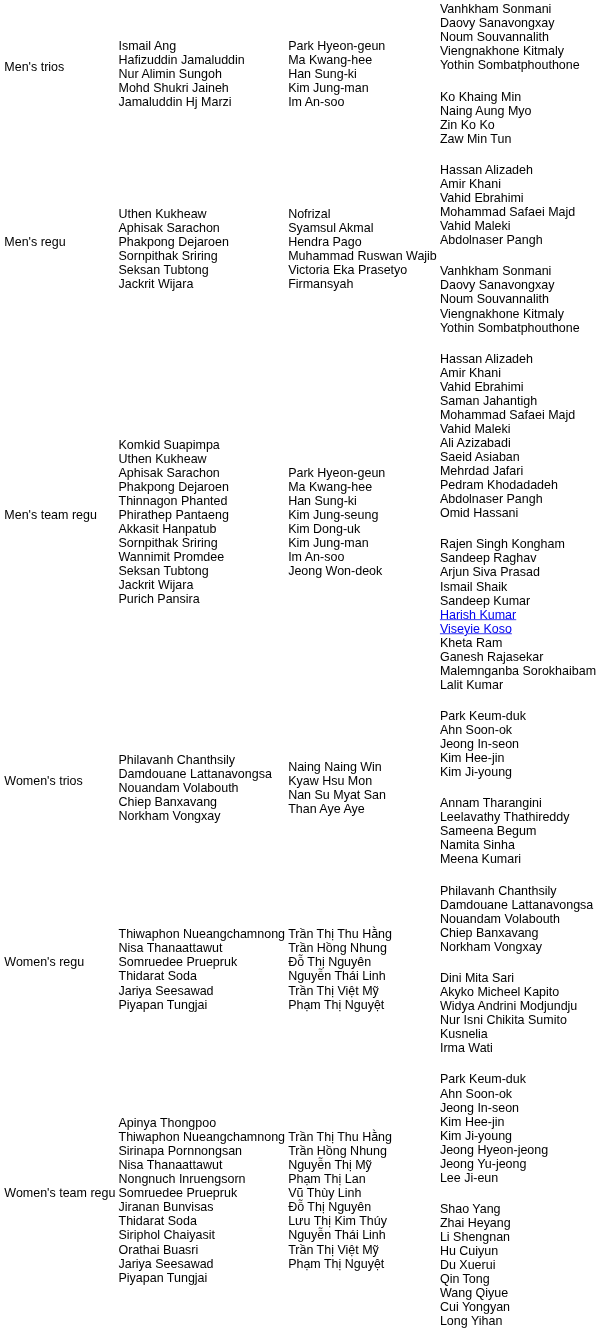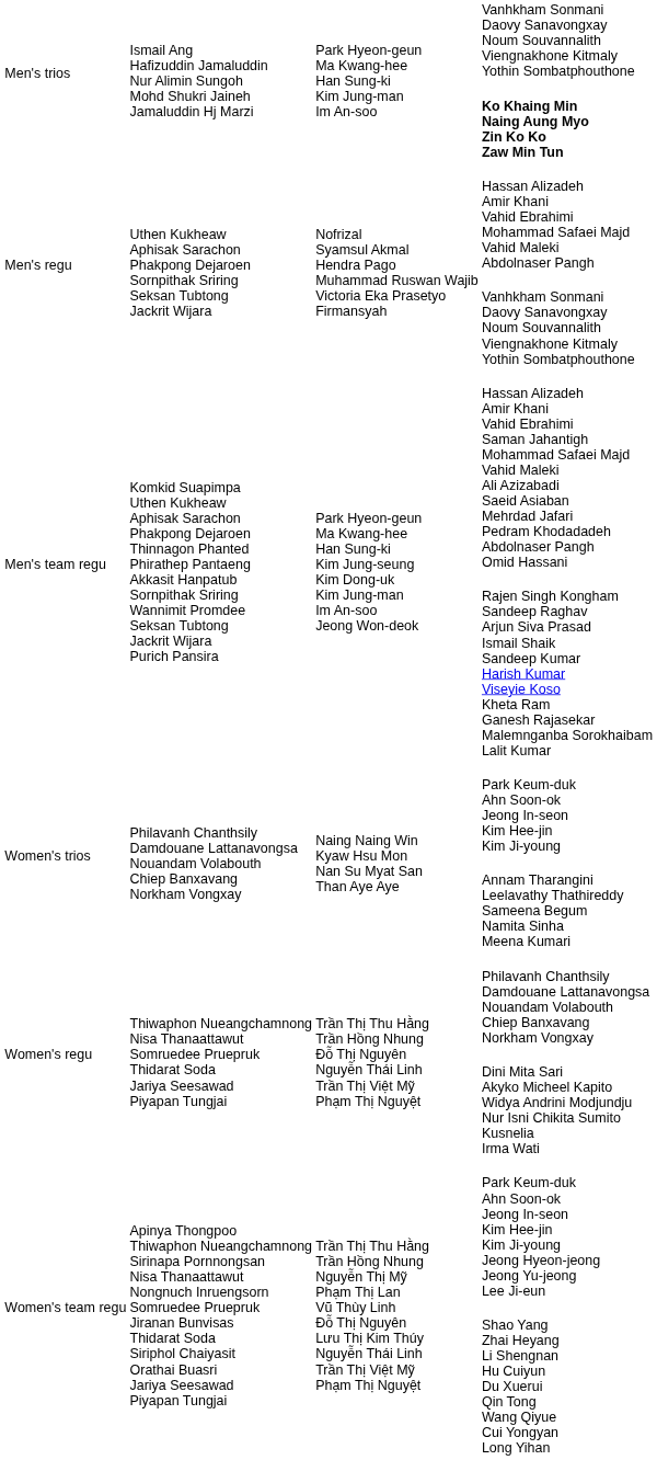Ko Khaing Min Naing Aung Myo Zin Ko Ko Zaw Min Tun | column 4: normal -> bold
